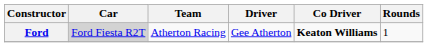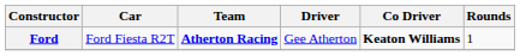Ford | Car: lightgrey background -> no background
Ford | Team: normal -> bold
